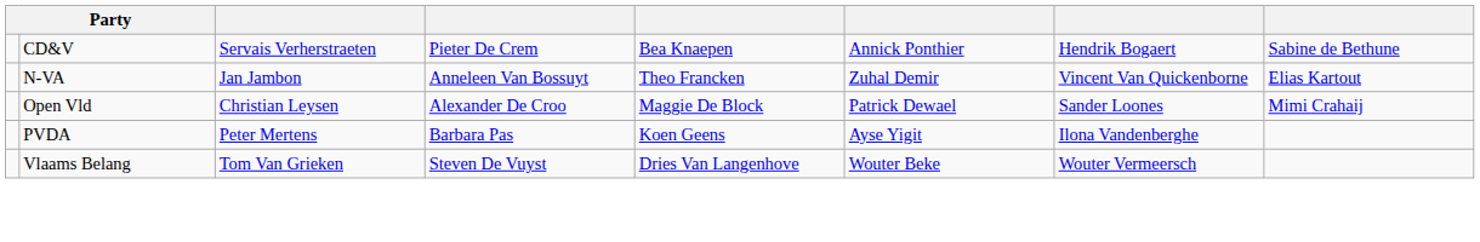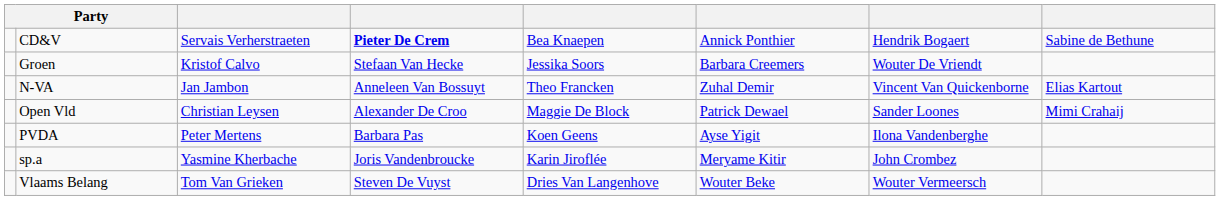CD&V | column 4: normal -> bold
+ row: Groen | Kristof Calvo | Stefaan Van Hecke | Jessika Soors | Barbara Creemers | Wouter De Vriendt
+ row: sp.a | Yasmine Kherbache | Joris Vandenbroucke | Karin Jiroflée | Meryame Kitir | John Crombez
